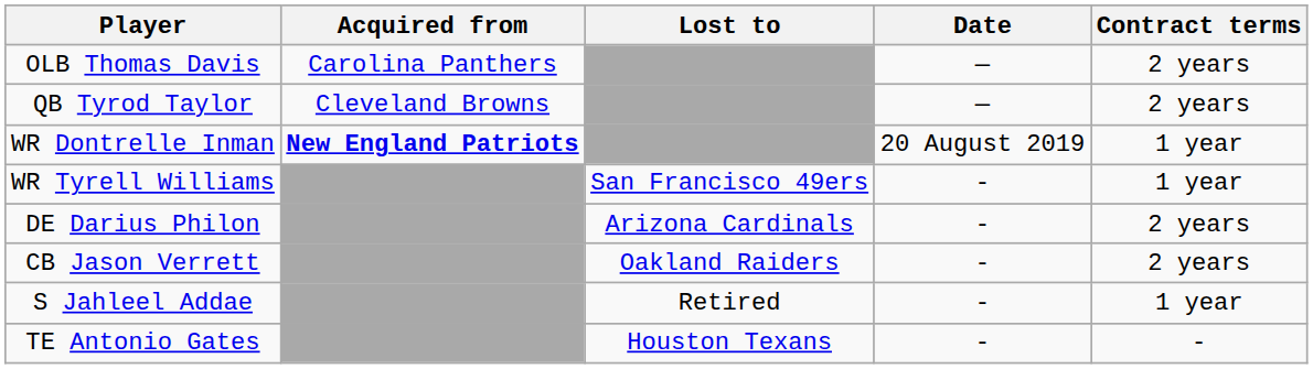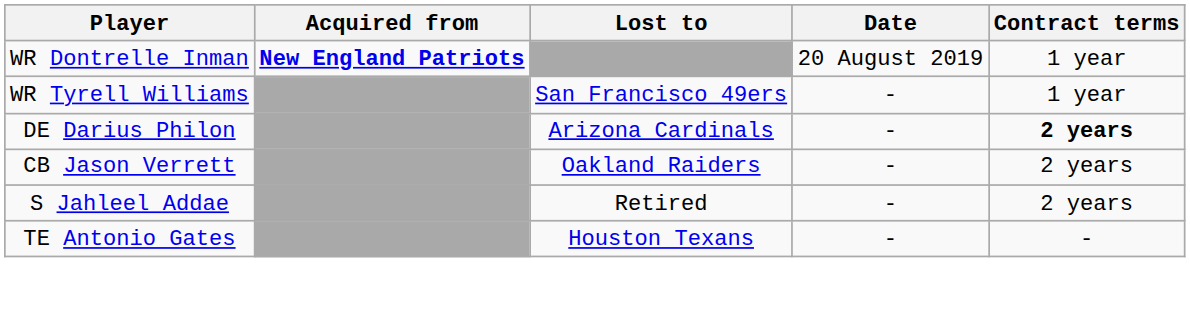- row: OLB Thomas Davis | Carolina Panthers | — | 2 years
- row: QB Tyrod Taylor | Cleveland Browns | — | 2 years
DE Darius Philon | Contract terms: normal -> bold
S Jahleel Addae | Contract terms: 1 year -> 2 years
